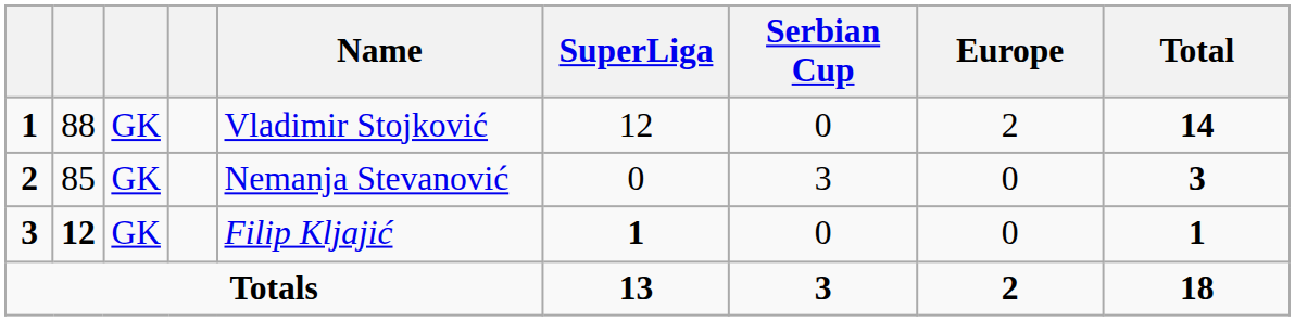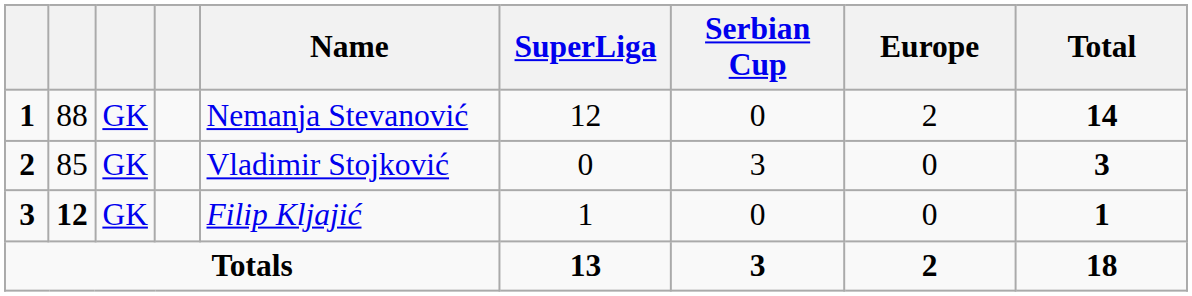row 2 | Name: Vladimir Stojković -> Nemanja Stevanović
row 3 | Name: Nemanja Stevanović -> Vladimir Stojković
row 4 | SuperLiga: bold -> normal
